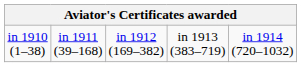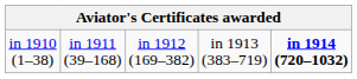in 1910 (1–38) | column 5: normal -> bold
